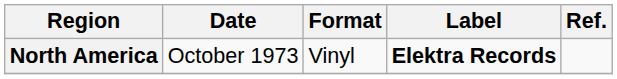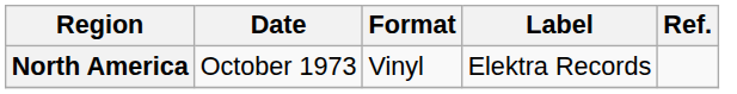North America | Label: bold -> normal
